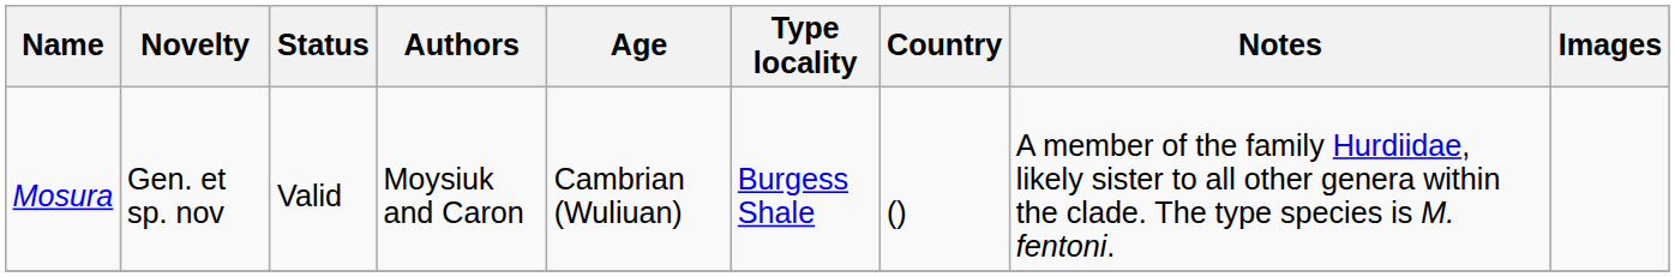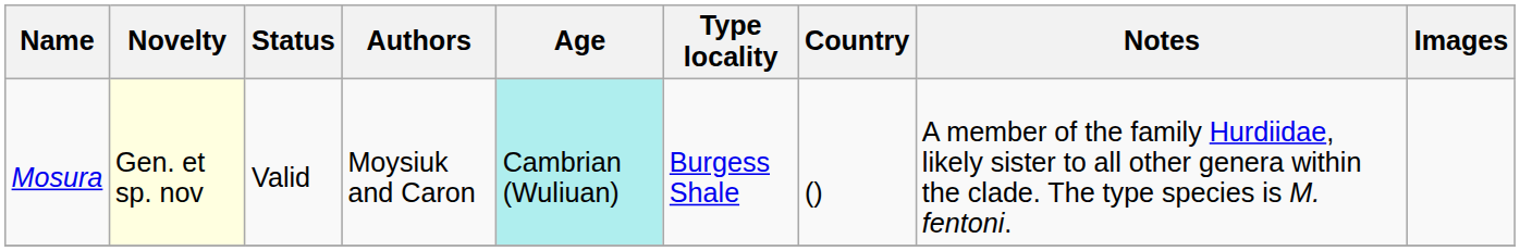Mosura | Novelty: no background -> lightyellow background
Mosura | Age: no background -> paleturquoise background
